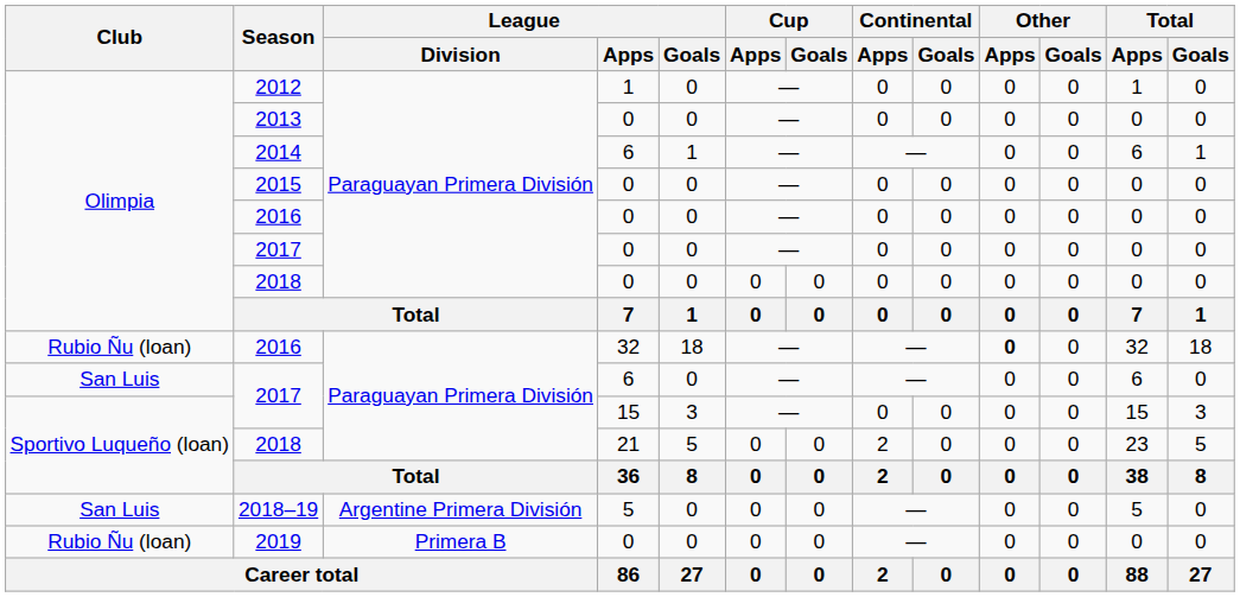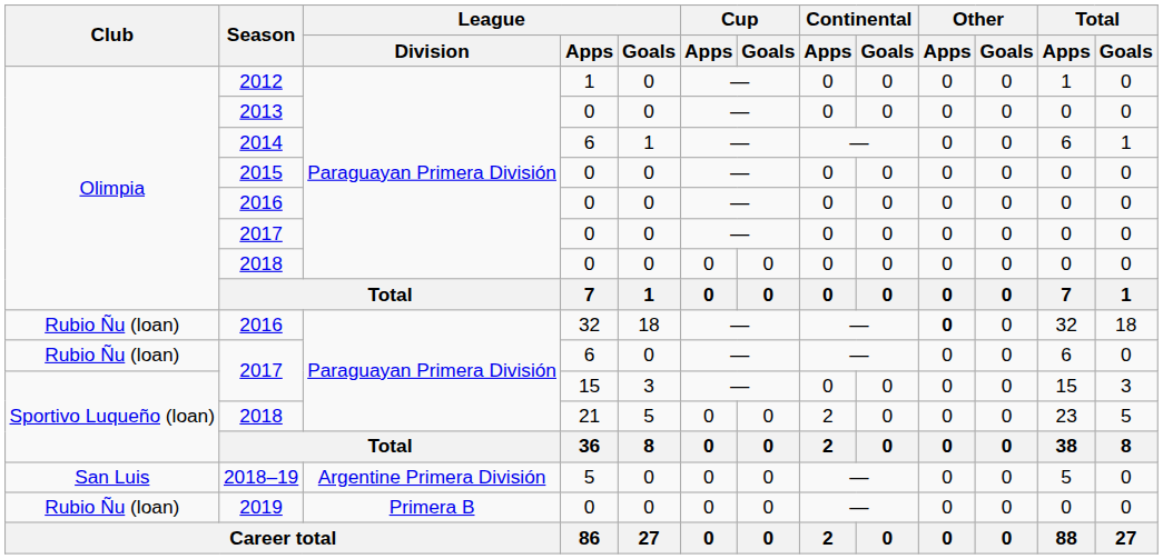2017 / 6 | Club: San Luis -> Rubio Ñu (loan)
